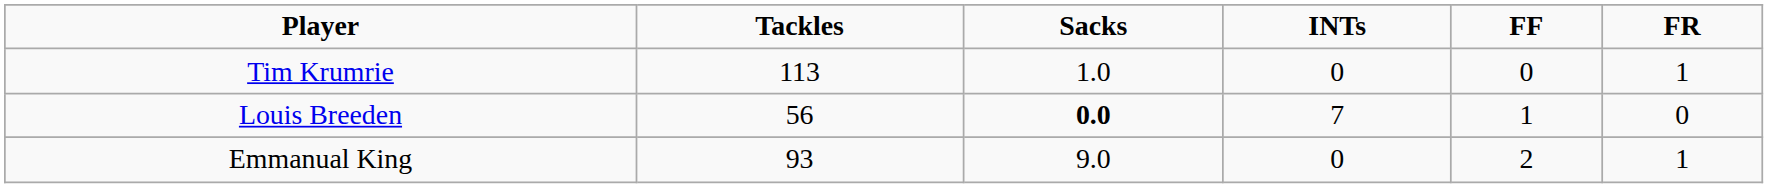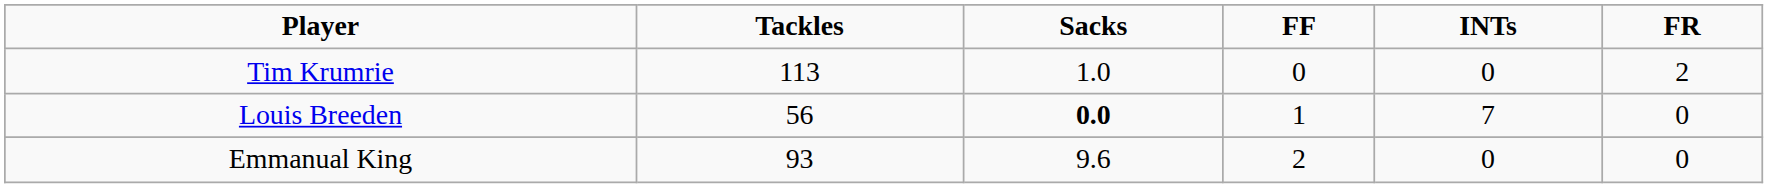columns swapped: INTs <-> FF
Tim Krumrie | FR: 1 -> 2
Emmanual King | Sacks: 9.0 -> 9.6
Emmanual King | FR: 1 -> 0
